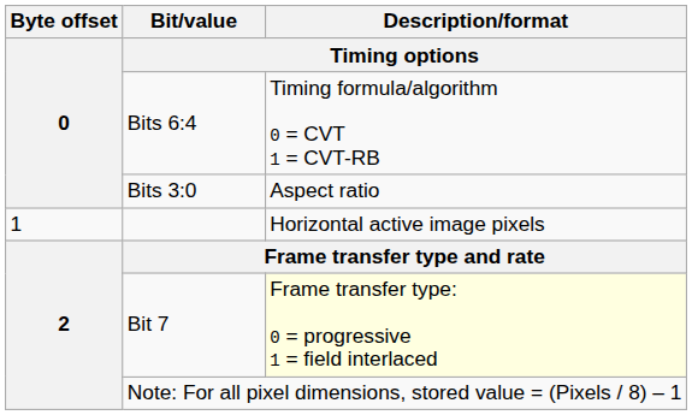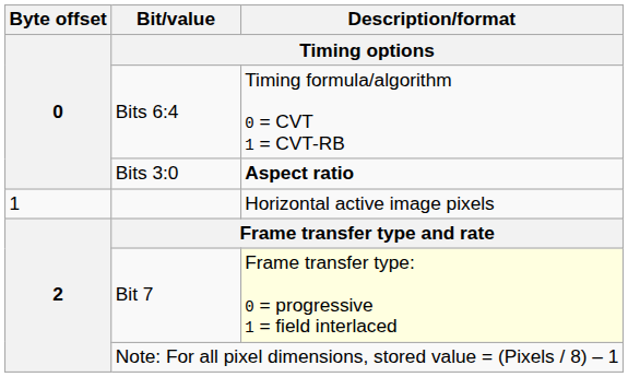Bits 3:0 | Description/format / Timing options: normal -> bold
